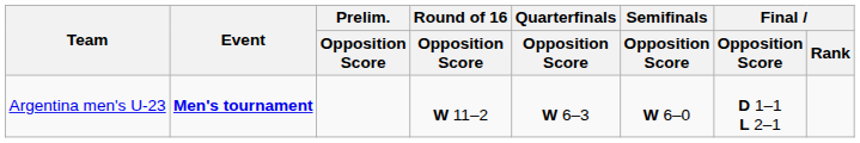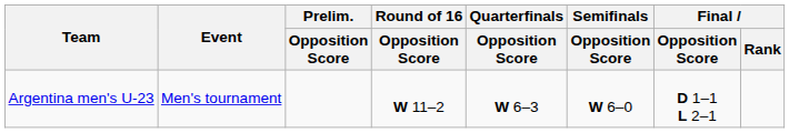Argentina men's U-23 | Event: bold -> normal
